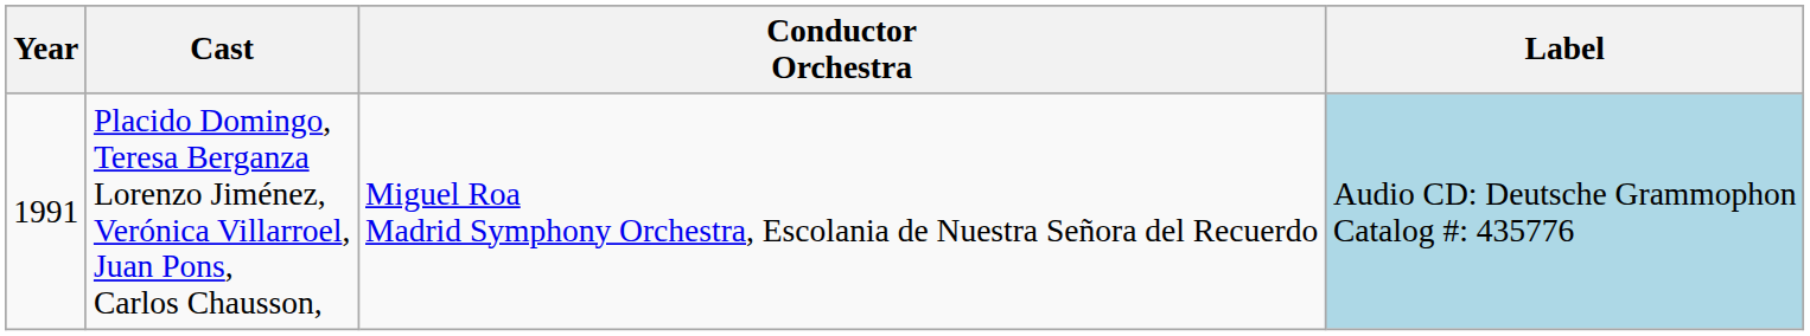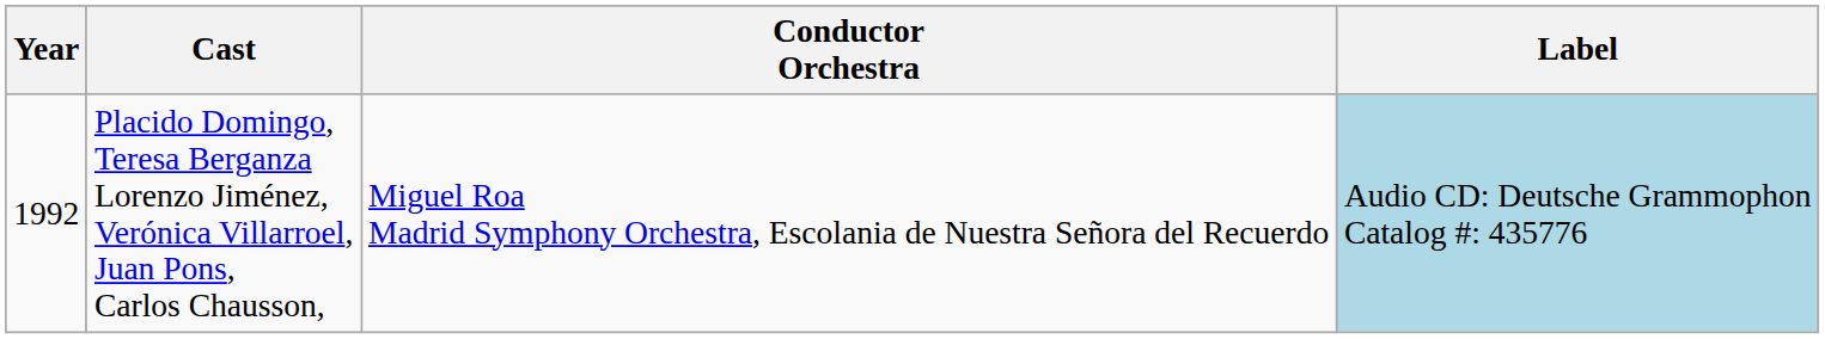row 2 | Year: 1991 -> 1992
